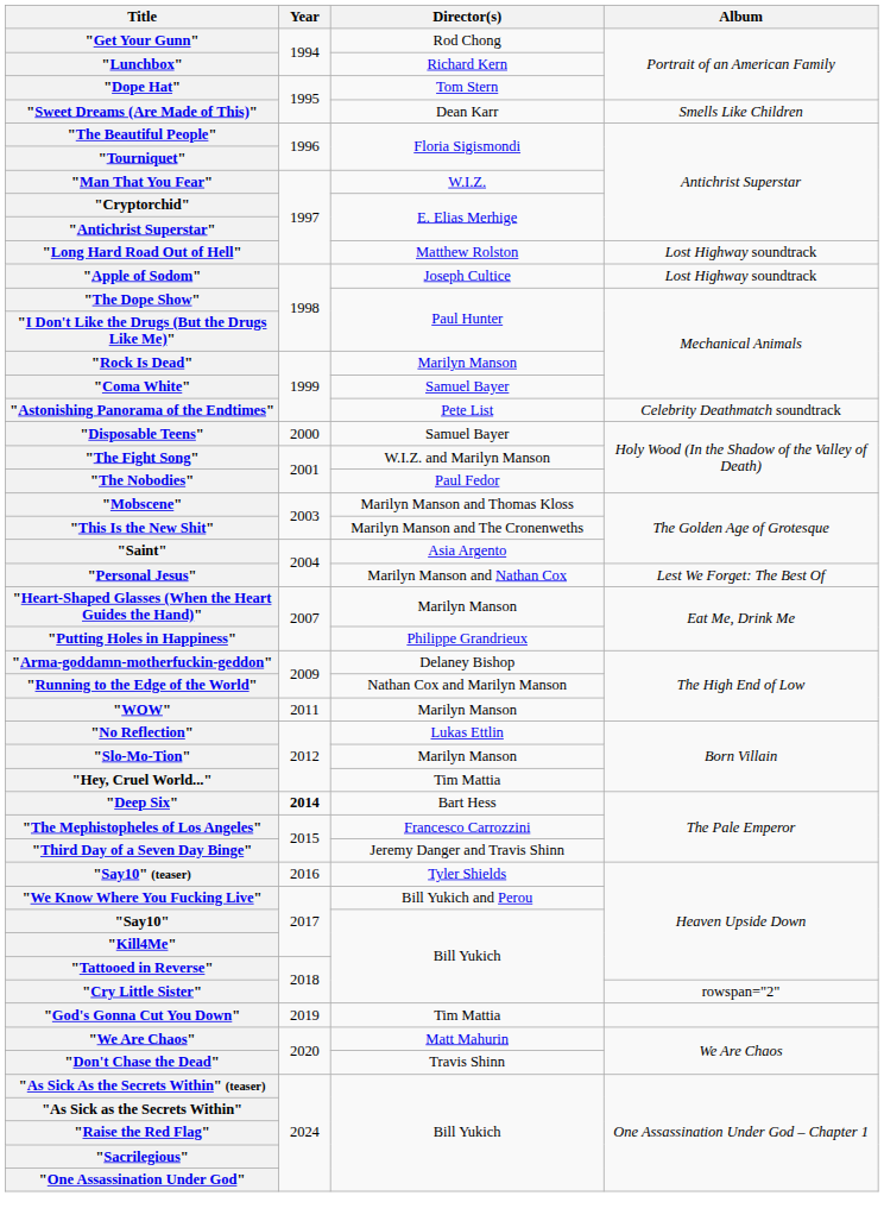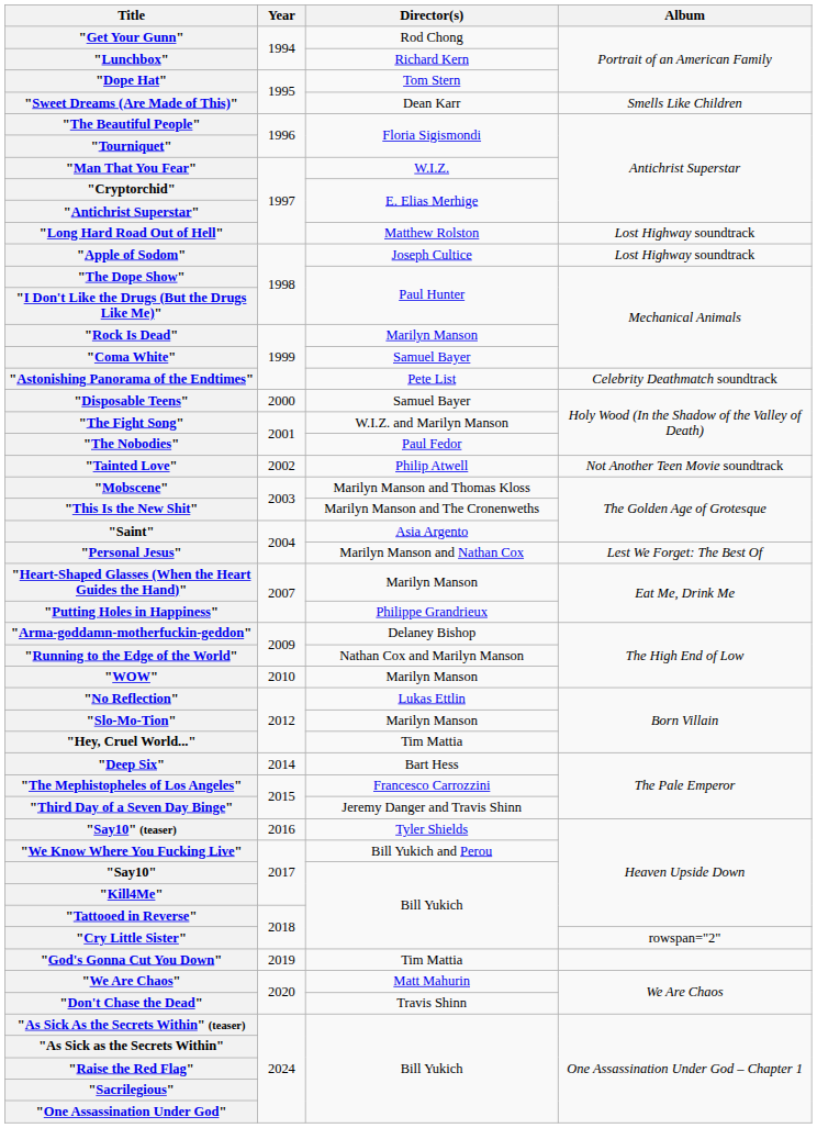+ row: "Tainted Love" | 2002 | Philip Atwell | Not Another Teen Movie soundtrack
"WOW" | Year: 2011 -> 2010
"Deep Six" | Year: bold -> normal
